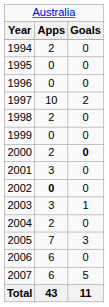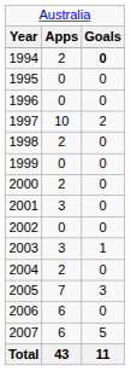1994 | column 3: normal -> bold
2000 | column 3: bold -> normal
2002 | column 2: bold -> normal
